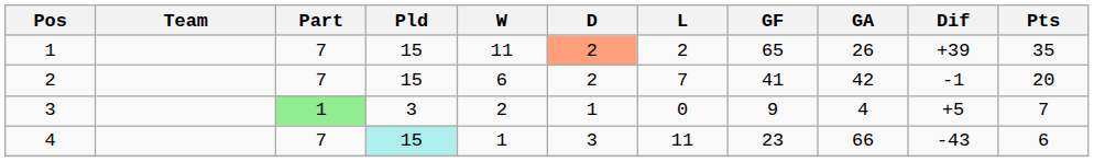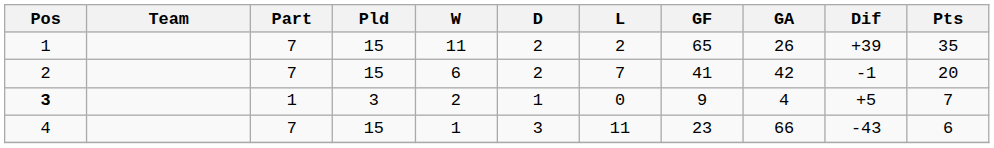row 2 | D: lightsalmon background -> no background
row 4 | Pos: normal -> bold
row 4 | Part: lightgreen background -> no background
row 5 | Pld: paleturquoise background -> no background
